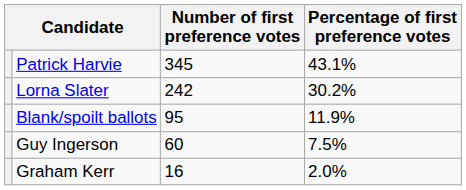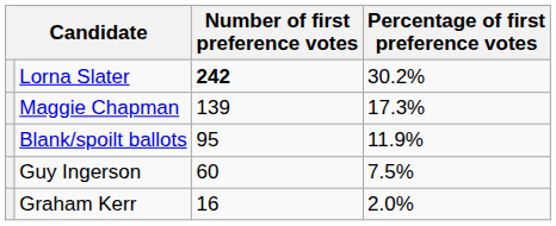- row: Patrick Harvie | 345 | 43.1%
Lorna Slater | Number of first preference votes: normal -> bold
+ row: Maggie Chapman | 139 | 17.3%
